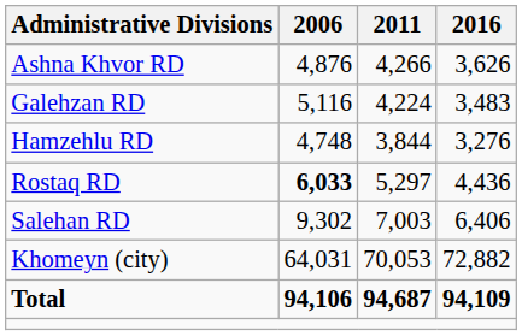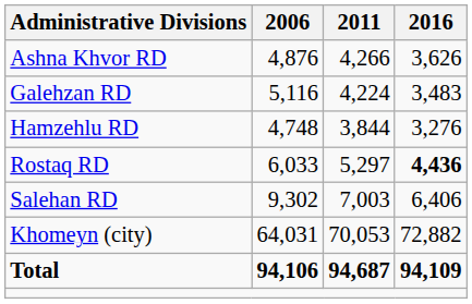Rostaq RD | 2006: bold -> normal
Rostaq RD | 2016: normal -> bold
